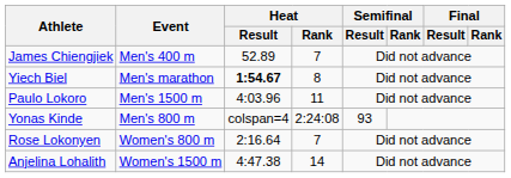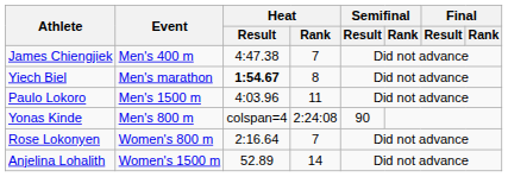James Chiengjiek | Heat / Result: 52.89 -> 4:47.38
Yonas Kinde | Semifinal / Result: 93 -> 90
Anjelina Lohalith | Heat / Result: 4:47.38 -> 52.89
